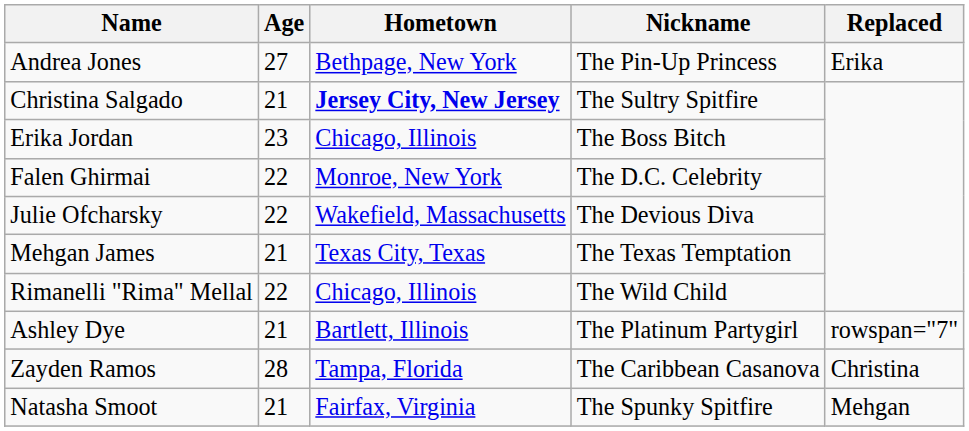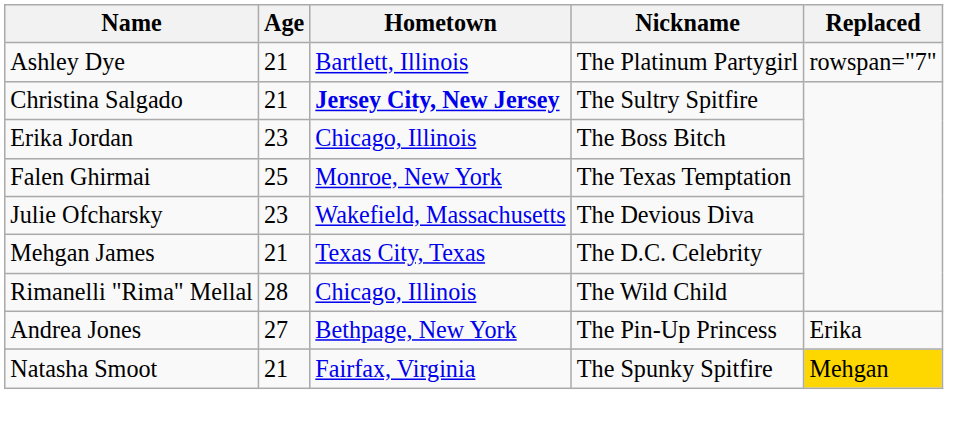rows swapped: Ashley Dye <-> Andrea Jones
Falen Ghirmai | Age: 22 -> 25
Falen Ghirmai | Nickname: The D.C. Celebrity -> The Texas Temptation
Julie Ofcharsky | Age: 22 -> 23
Mehgan James | Nickname: The Texas Temptation -> The D.C. Celebrity
Rimanelli "Rima" Mellal | Age: 22 -> 28
- row: Zayden Ramos | 28 | Tampa, Florida | The Caribbean Casanova | Christina
Natasha Smoot | Replaced: no background -> gold background
